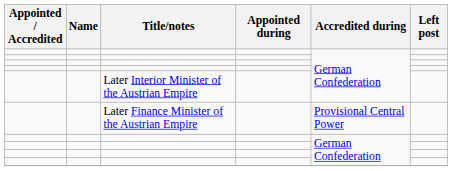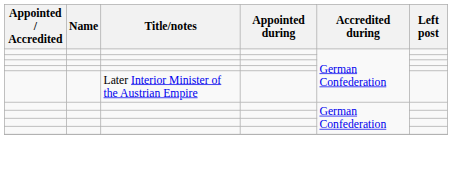- row: Later Finance Minister of the Austrian Empire | Provisional Central Power
